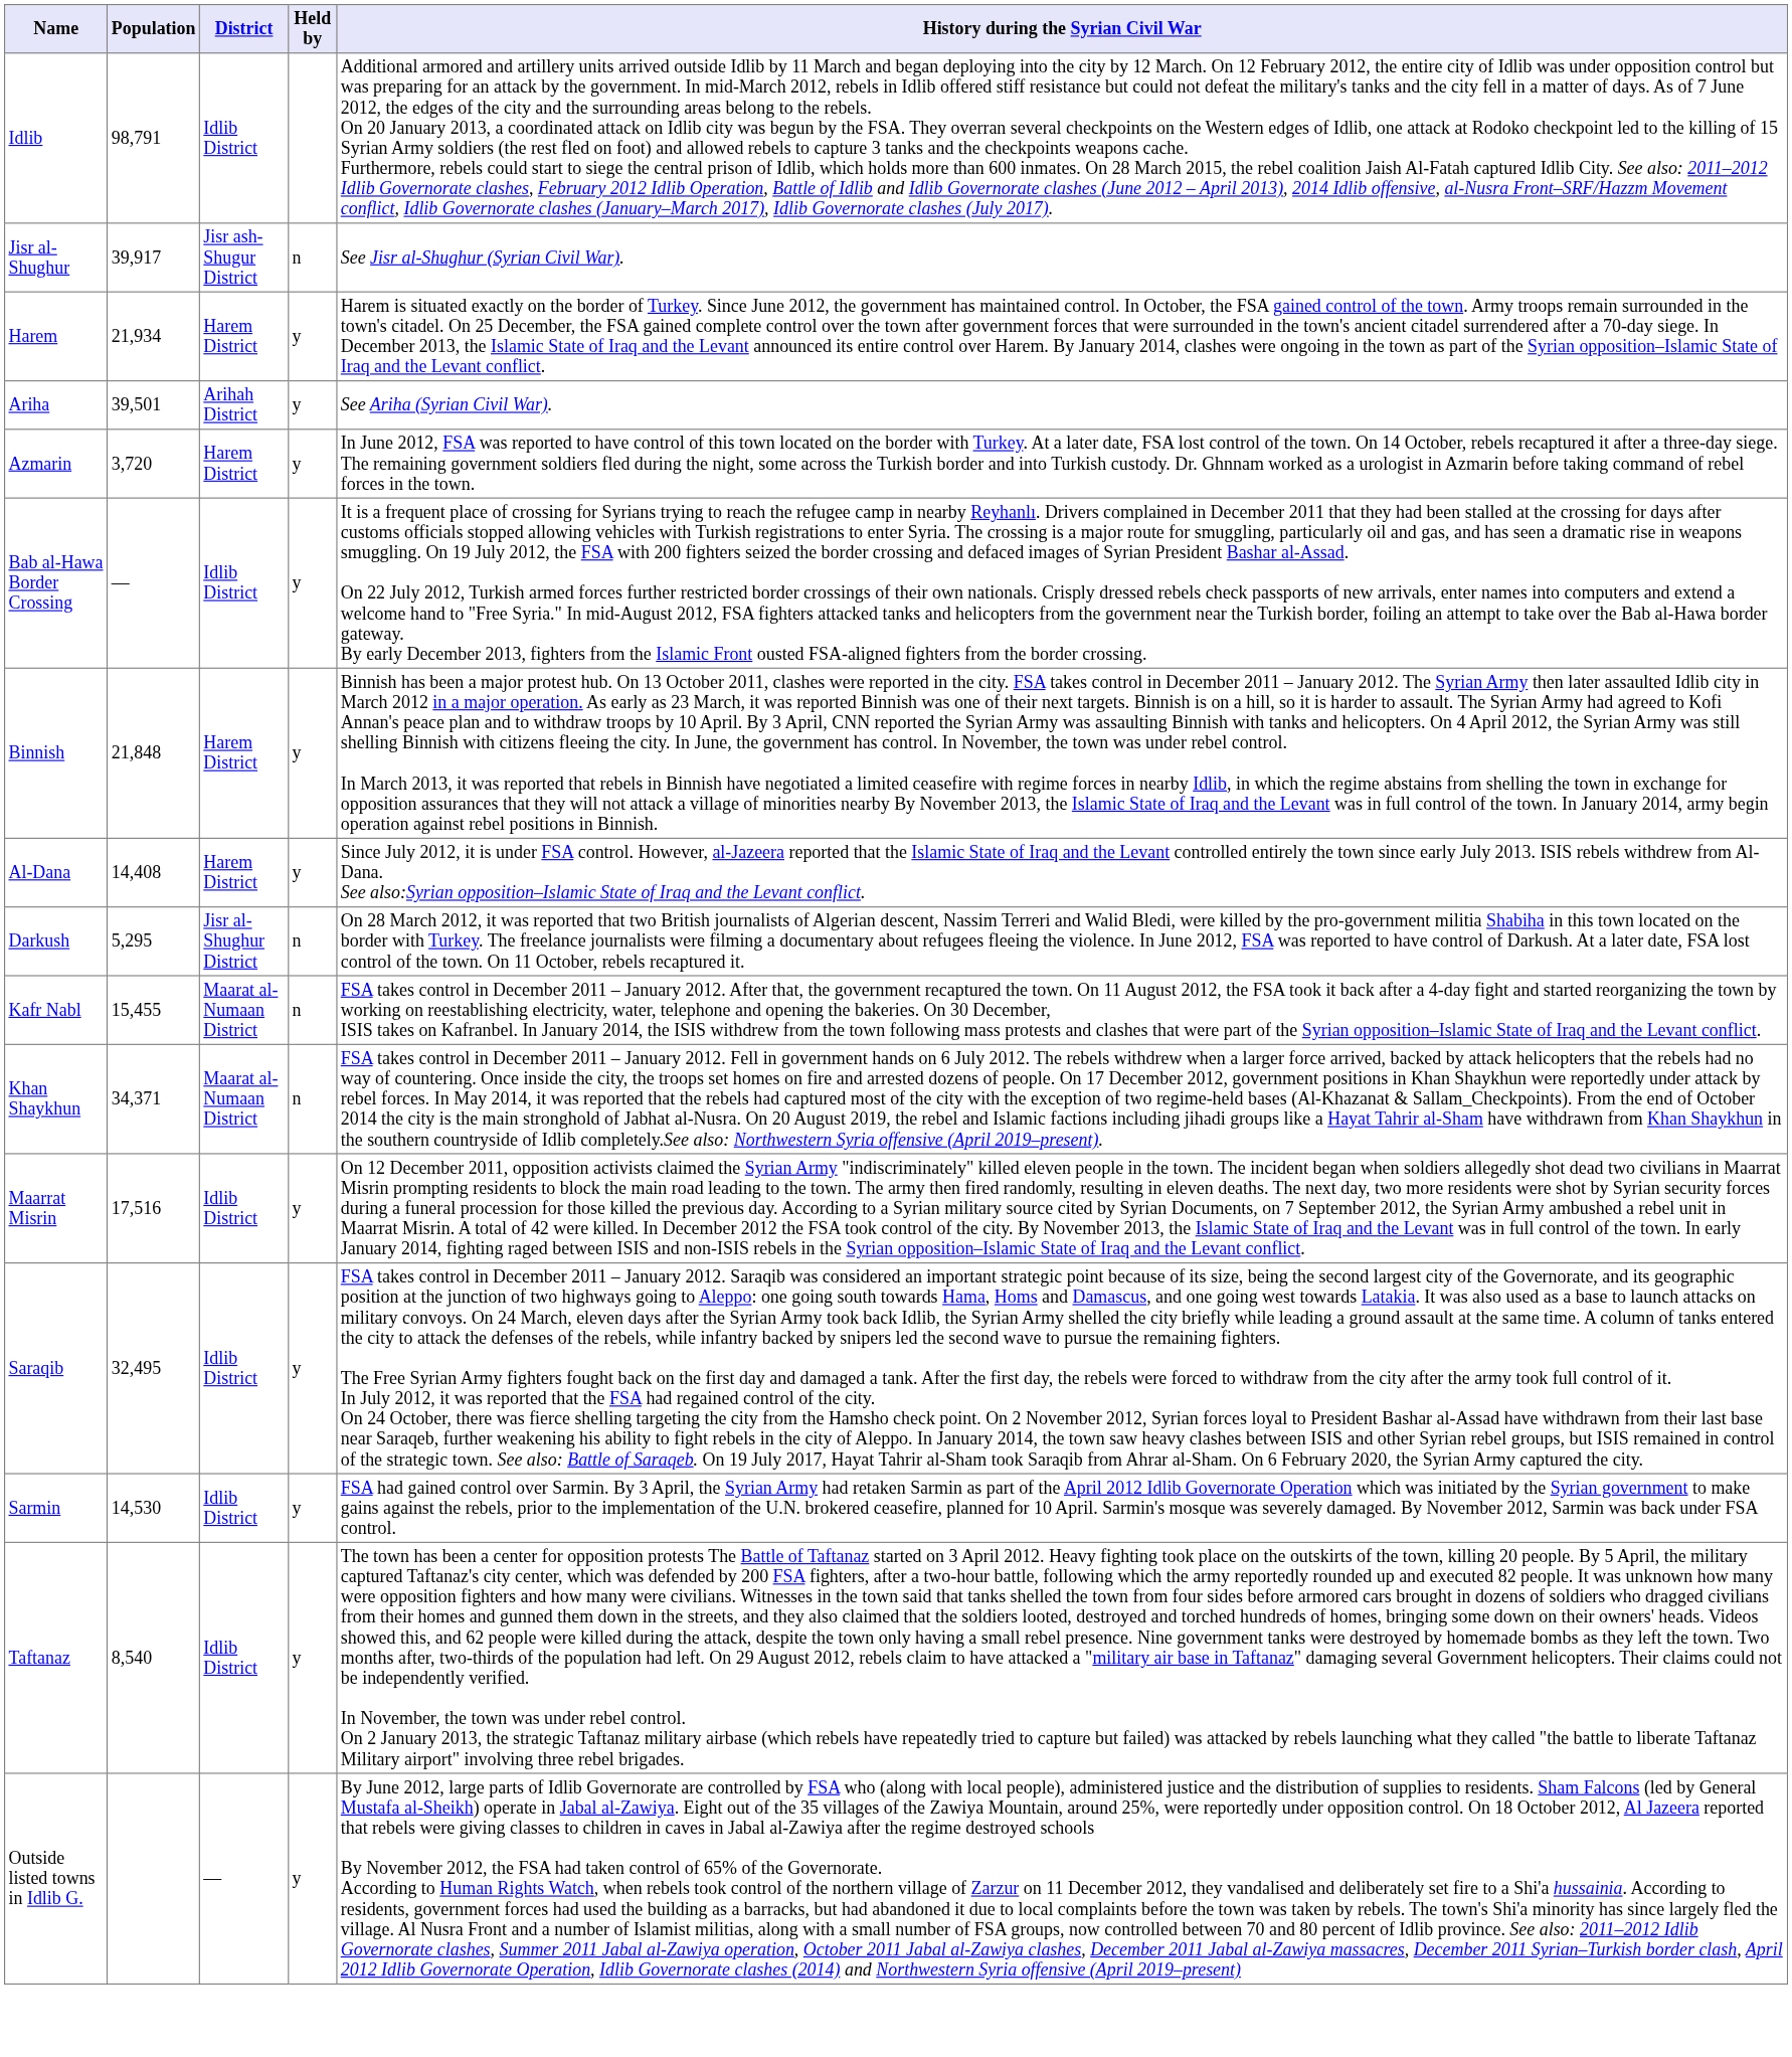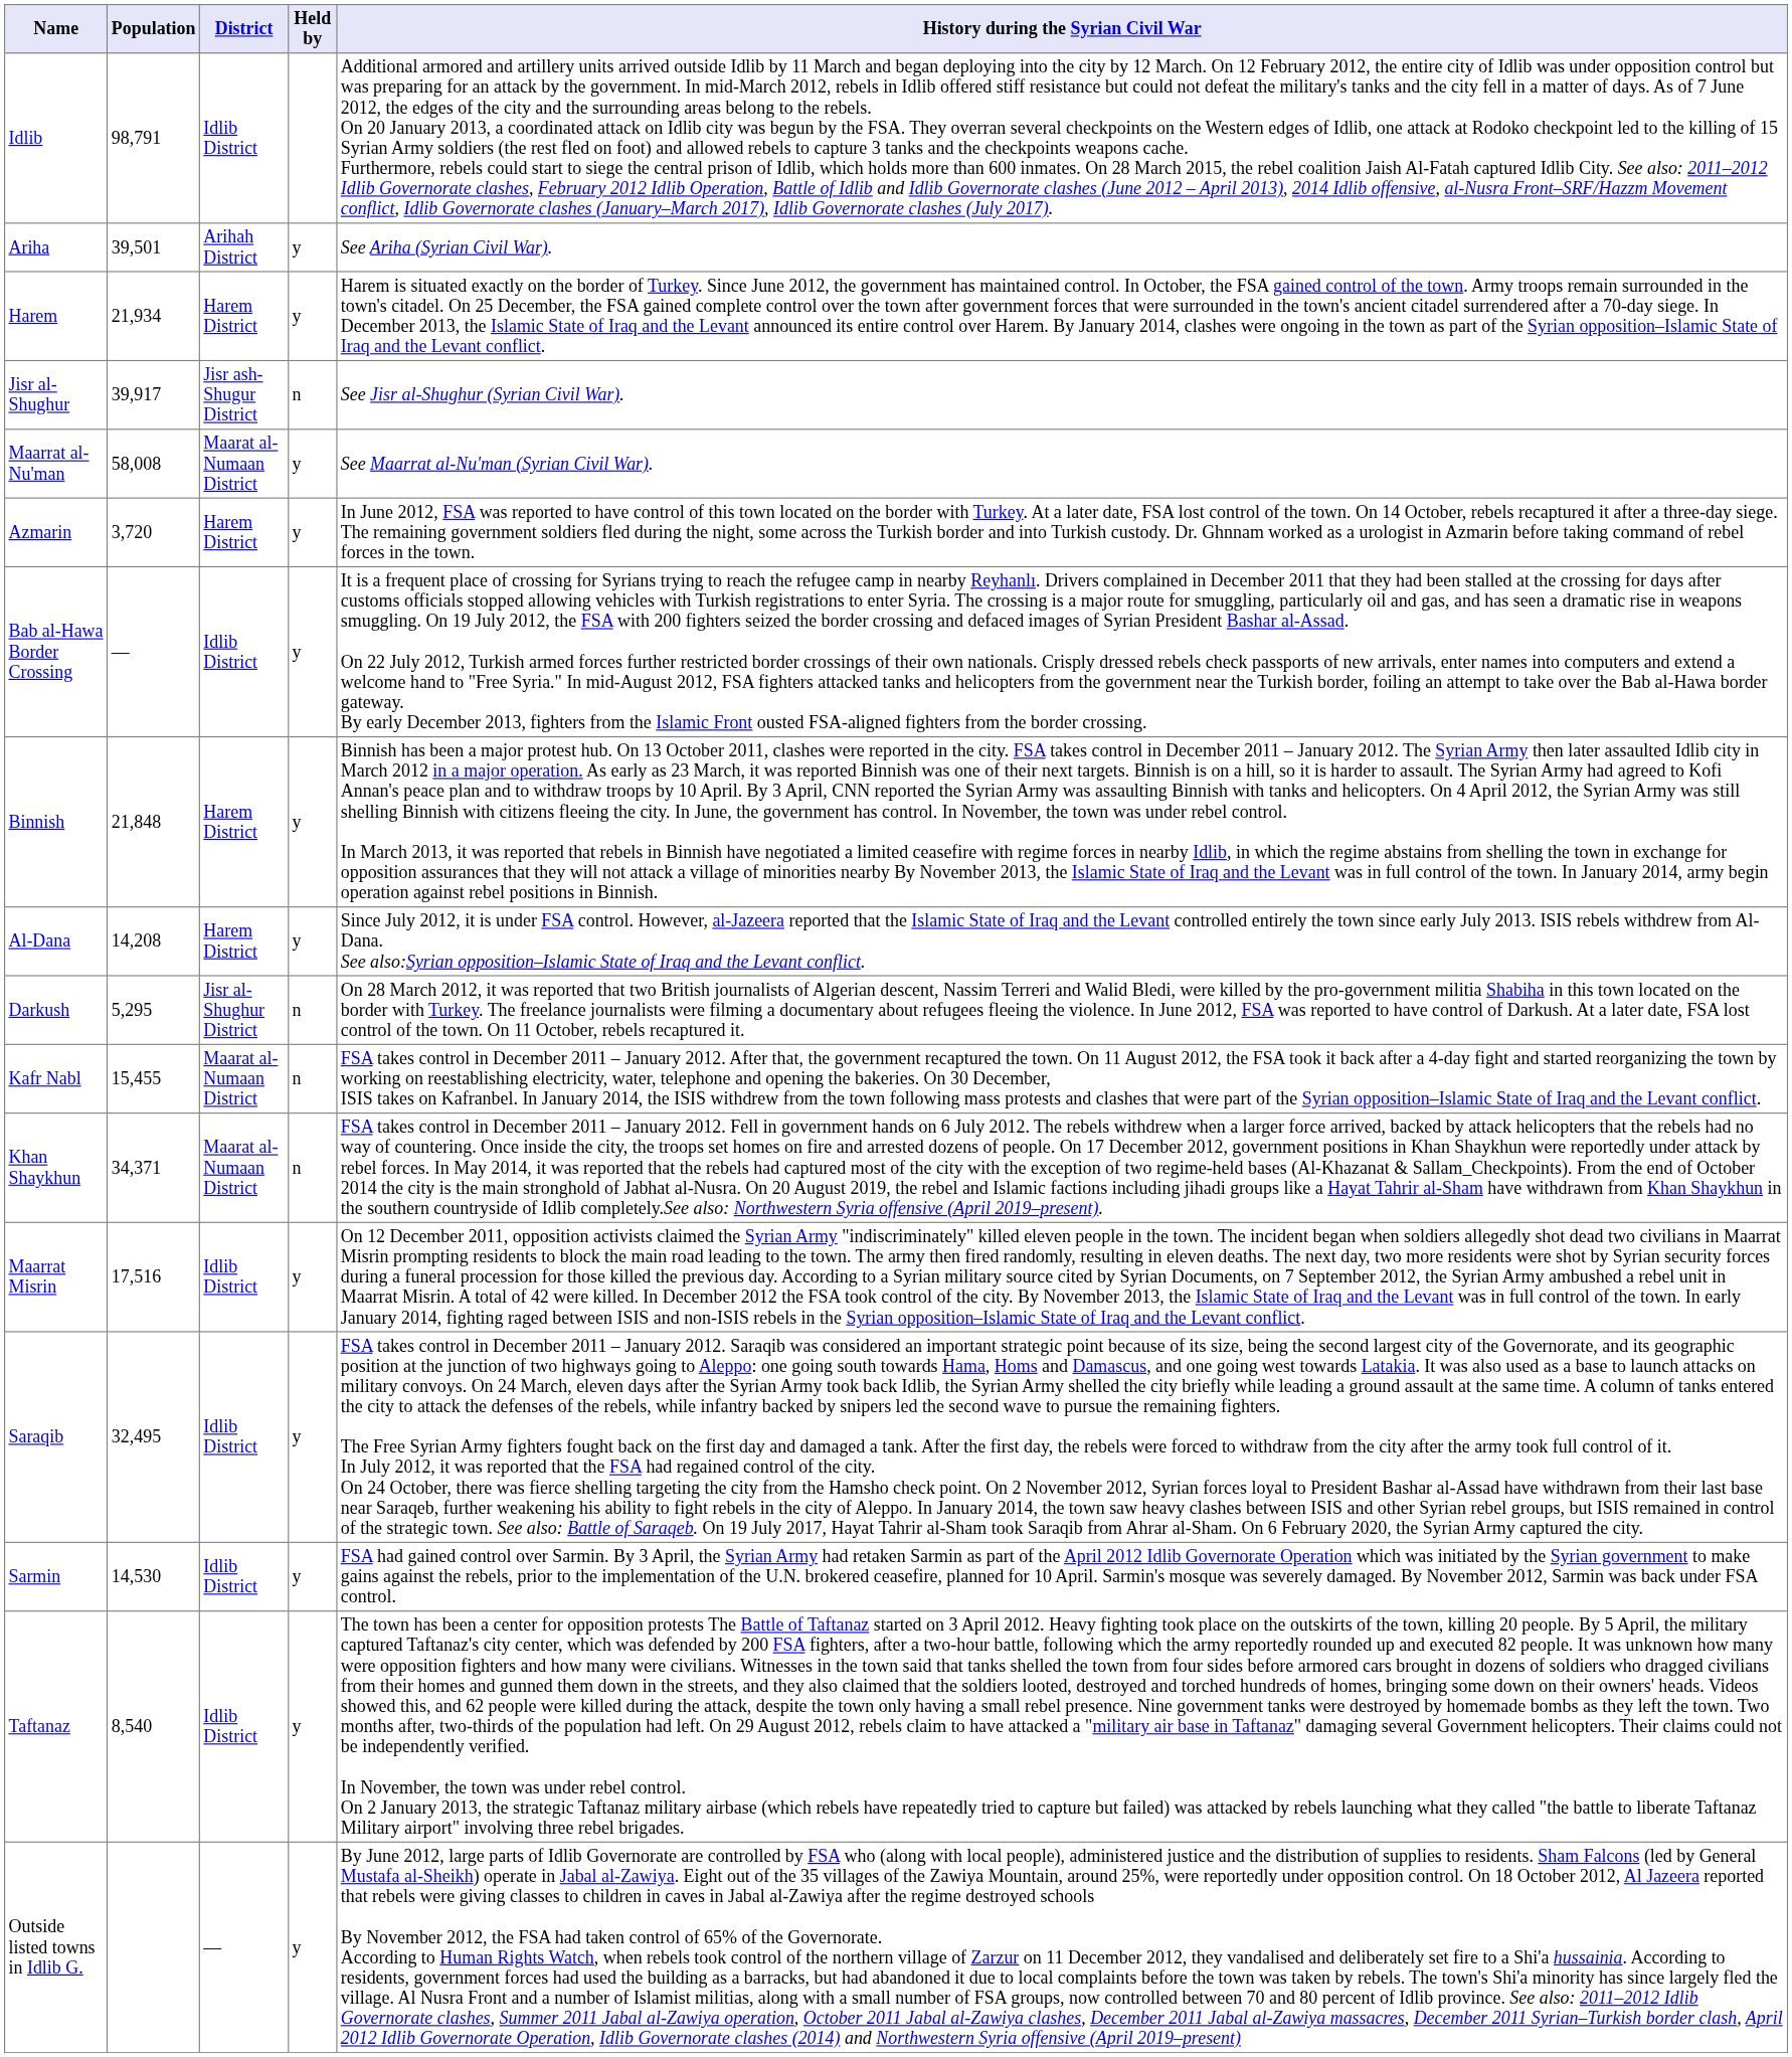rows swapped: Ariha <-> Jisr al-Shughur
+ row: Maarrat al-Nu'man | 58,008 | Maarat al-Numaan District | y | See Maarrat al-Nu'man (Syrian Civil War).
Al-Dana | Population: 14,408 -> 14,208
